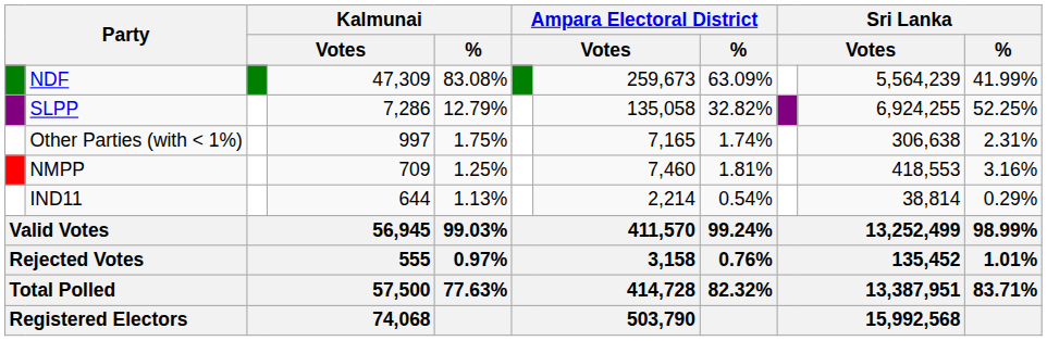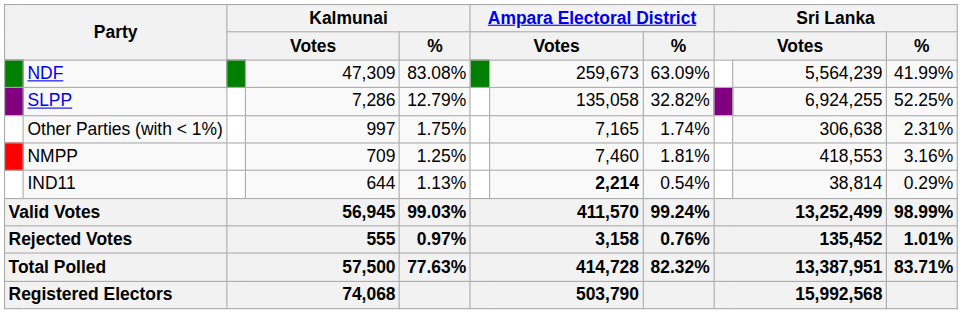IND11 | column 7: normal -> bold
